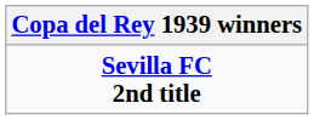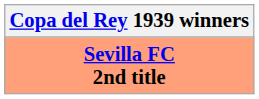row 2 | column 1: no background -> lightsalmon background
